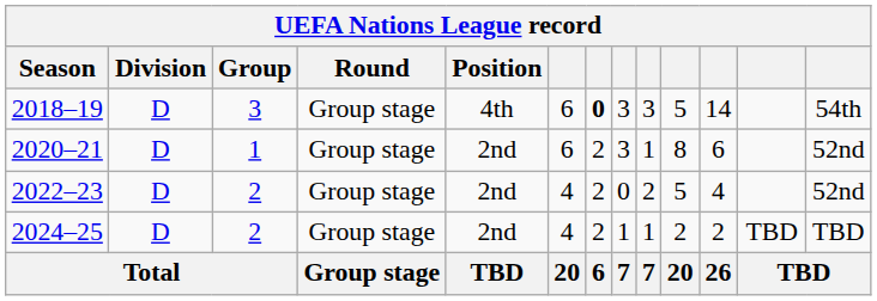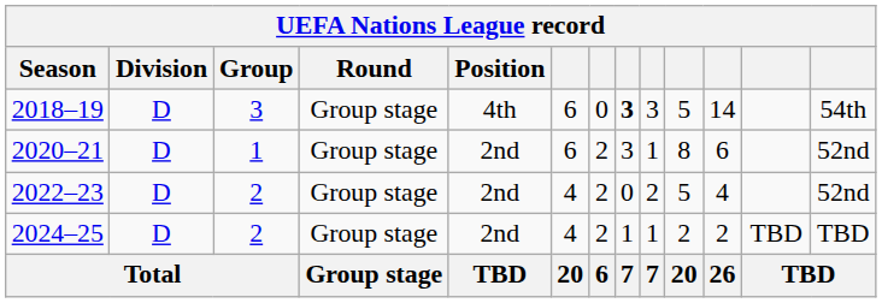2018–19 | column 7: bold -> normal
2018–19 | column 8: normal -> bold
